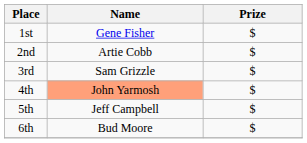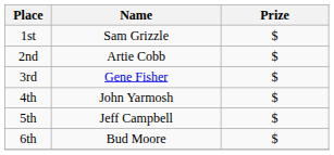1st | Name: Gene Fisher -> Sam Grizzle
3rd | Name: Sam Grizzle -> Gene Fisher
4th | Name: lightsalmon background -> no background
